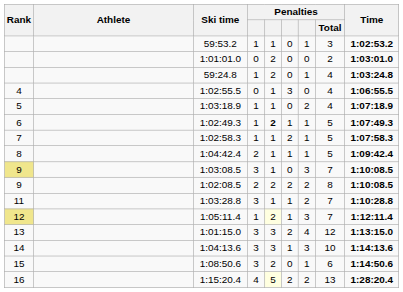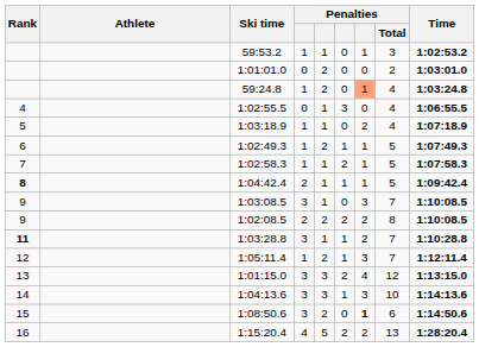59:24.8 | column 7: no background -> lightsalmon background
1:02:49.3 | column 5: bold -> normal
1:04:42.4 | Rank: normal -> bold
1:03:08.5 | Rank: khaki background -> no background
1:03:28.8 | Rank: normal -> bold
1:05:11.4 | Rank: khaki background -> no background
1:05:11.4 | column 5: lightyellow background -> no background
1:08:50.6 | column 7: normal -> bold
1:15:20.4 | column 5: lightyellow background -> no background
